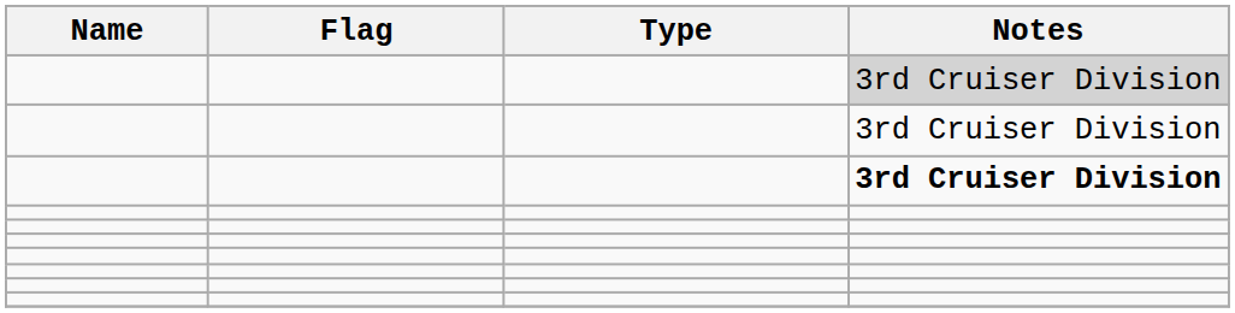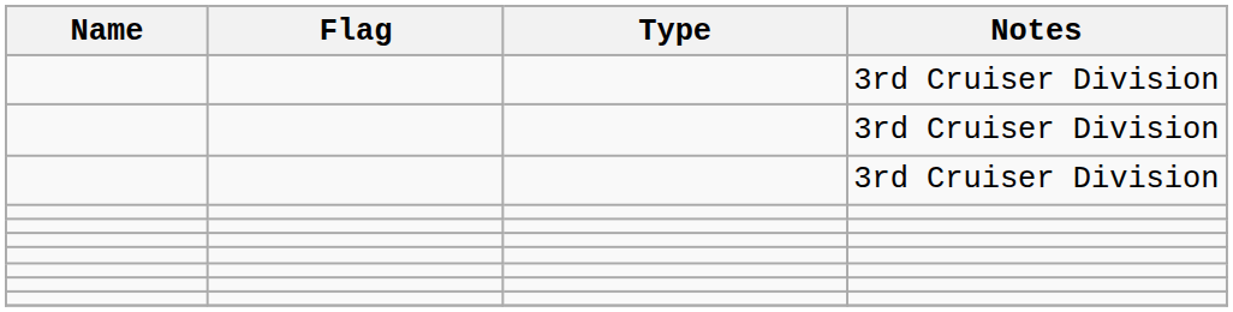row 2 | Notes: lightgrey background -> no background
row 4 | Notes: bold -> normal
